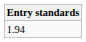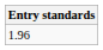row 2 | column 1: 1.94 -> 1.96
